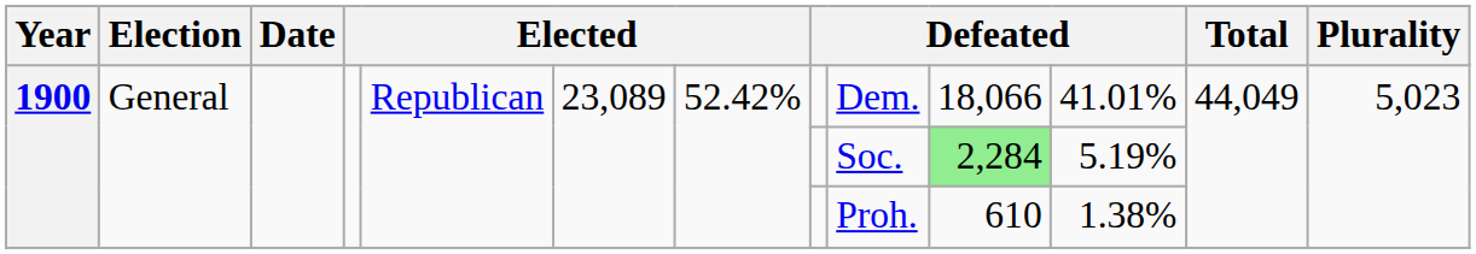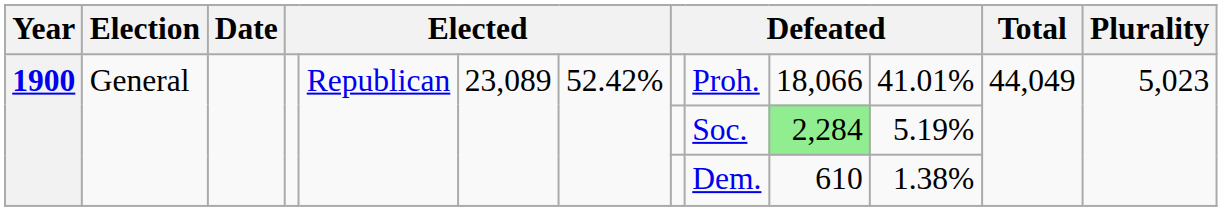row 2 | column 9: Dem. -> Proh.
row 4 | column 9: Proh. -> Dem.
